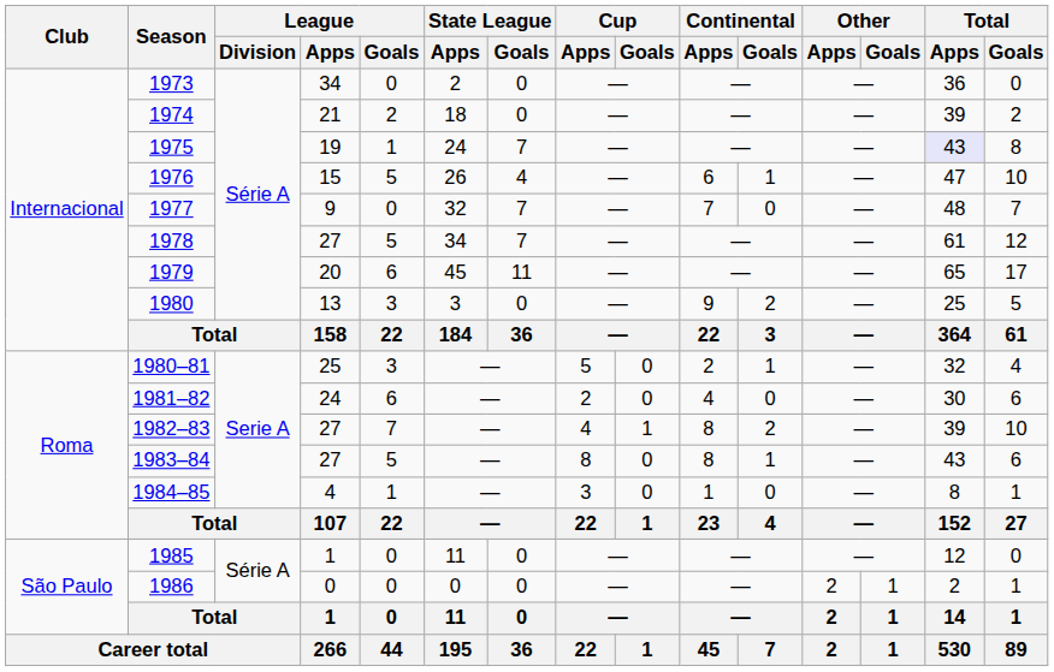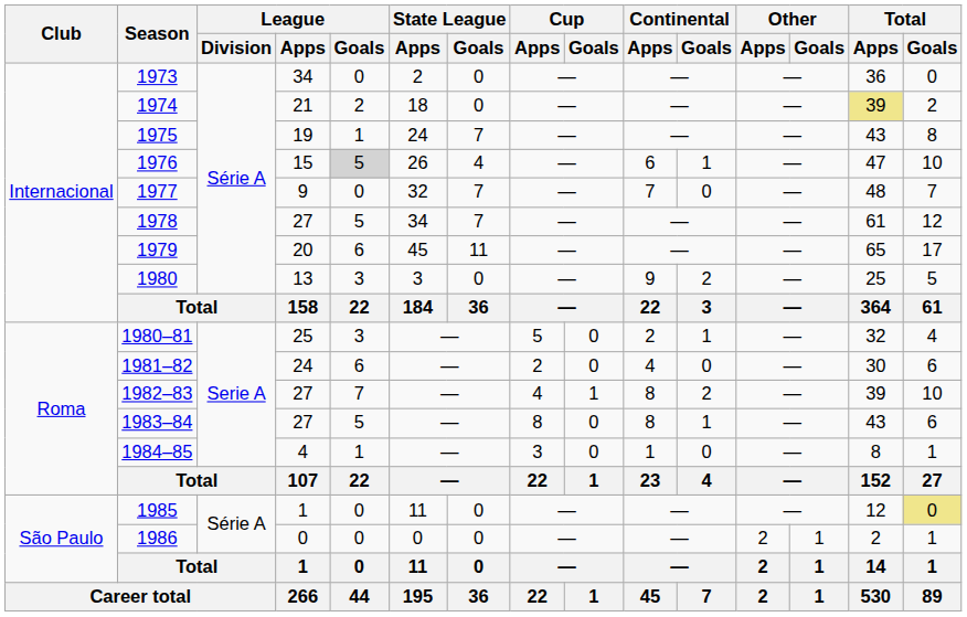1974 | Total / Apps: no background -> khaki background
1975 | Total / Apps: lavender background -> no background
1976 | League / Goals: no background -> lightgrey background
1985 | Total / Goals: no background -> khaki background
